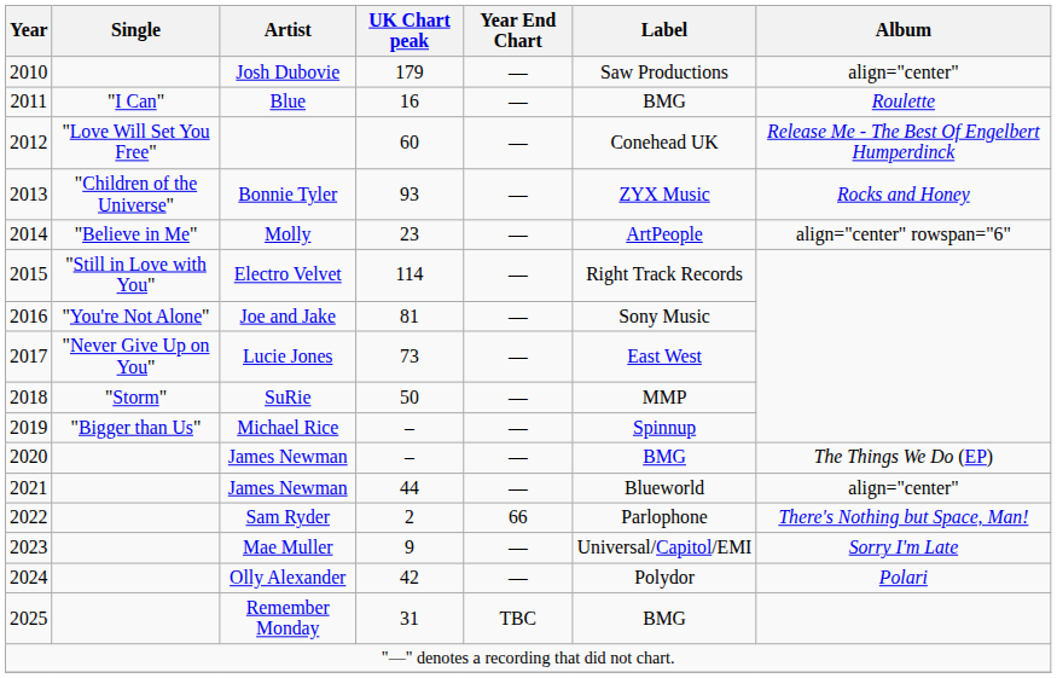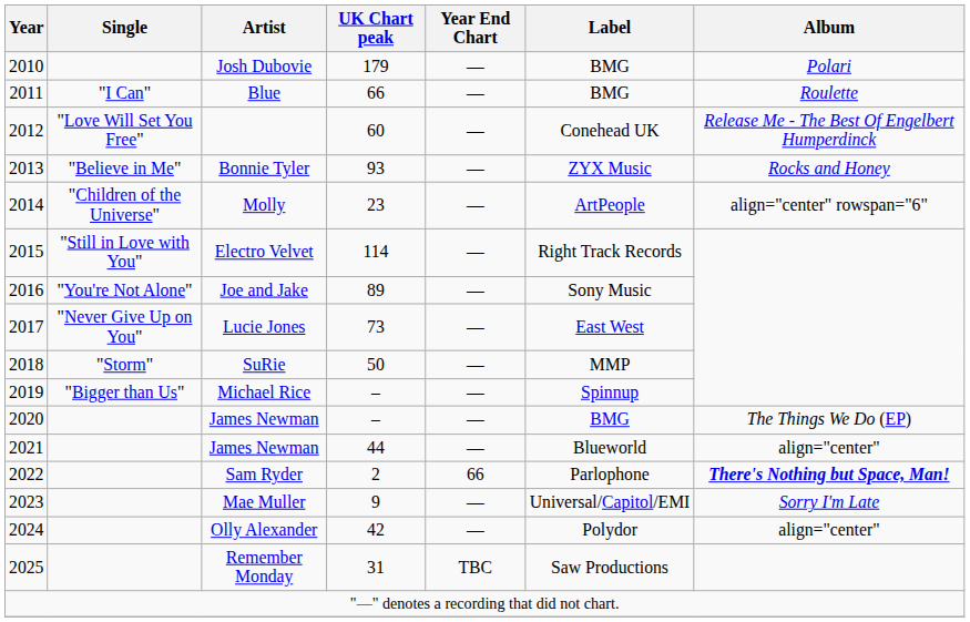Josh Dubovie | Label: Saw Productions -> BMG
Josh Dubovie | Album: align="center" -> Polari
Blue | UK Chart peak: 16 -> 66
Bonnie Tyler | Single: "Children of the Universe" -> "Believe in Me"
Molly | Single: "Believe in Me" -> "Children of the Universe"
Joe and Jake | UK Chart peak: 81 -> 89
Sam Ryder | Album: normal -> bold
Olly Alexander | Album: Polari -> align="center"
Remember Monday | Label: BMG -> Saw Productions
